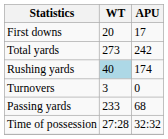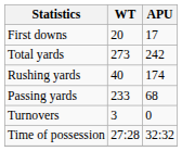Rushing yards | WT: lightblue background -> no background
rows swapped: Passing yards <-> Turnovers
